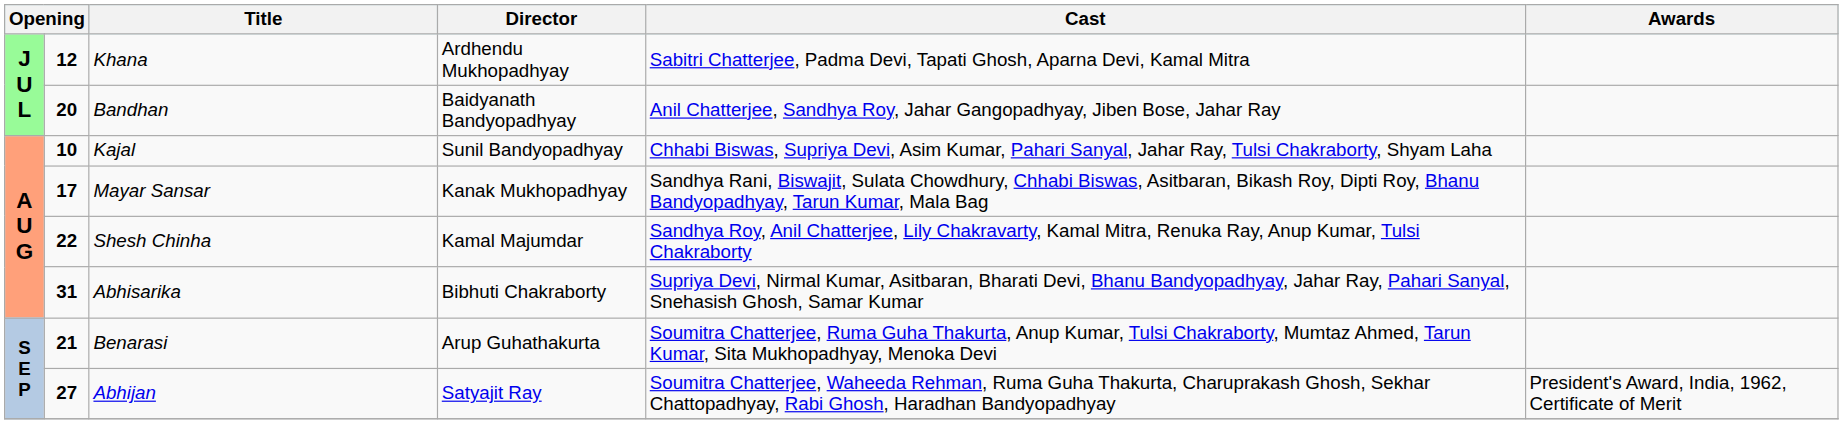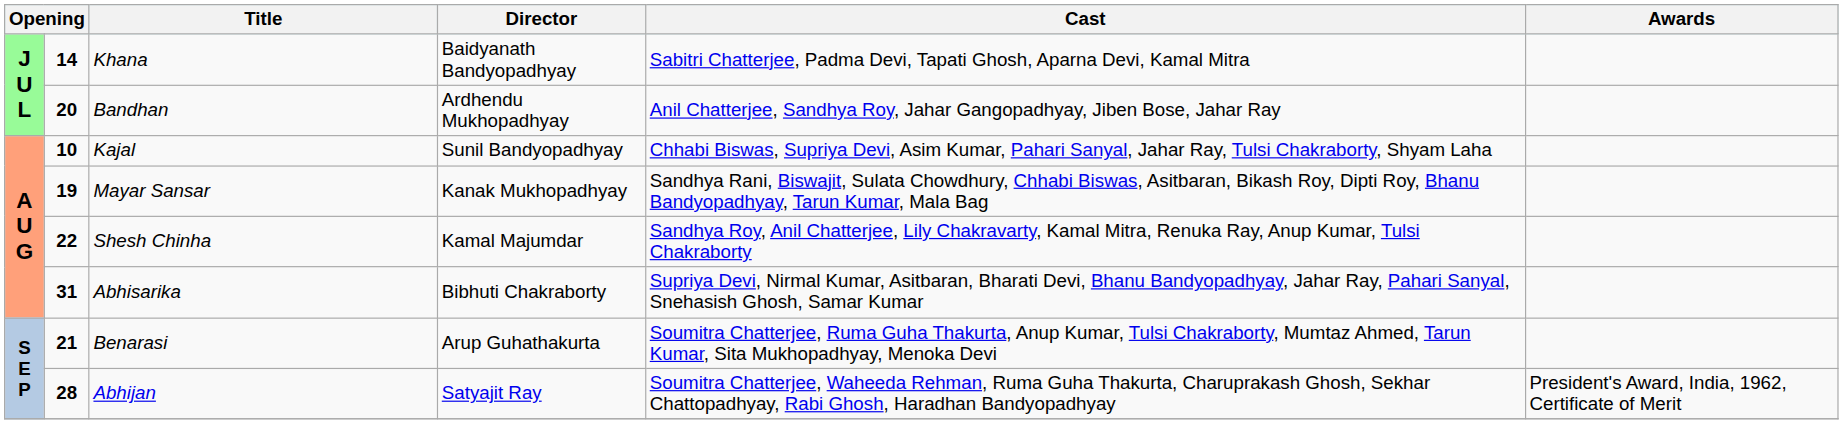Khana | column 2: 12 -> 14
Khana | Director: Ardhendu Mukhopadhyay -> Baidyanath Bandyopadhyay
Bandhan | Director: Baidyanath Bandyopadhyay -> Ardhendu Mukhopadhyay
Mayar Sansar | column 2: 17 -> 19
Abhijan | column 2: 27 -> 28
